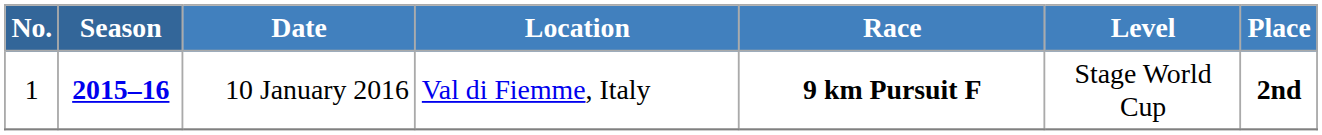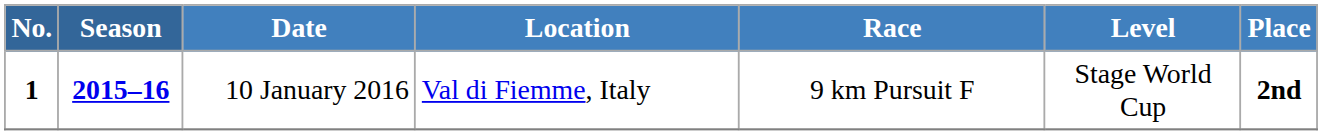10 January 2016 | No.: normal -> bold
10 January 2016 | Race: bold -> normal
